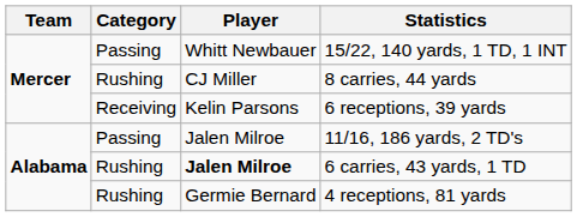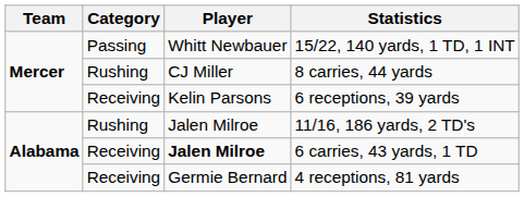11/16, 186 yards, 2 TD's | Category: Passing -> Rushing
6 carries, 43 yards, 1 TD | Category: Rushing -> Receiving
4 receptions, 81 yards | Category: Rushing -> Receiving
